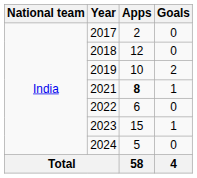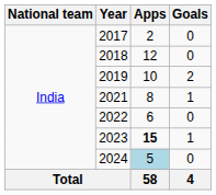2021 | Apps: bold -> normal
2023 | Apps: normal -> bold
2024 | Apps: no background -> lightblue background
